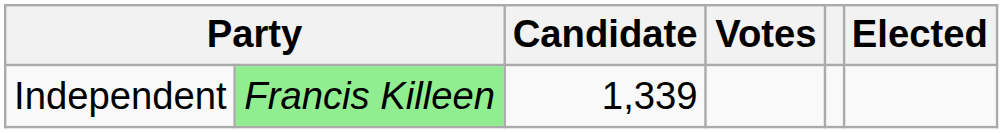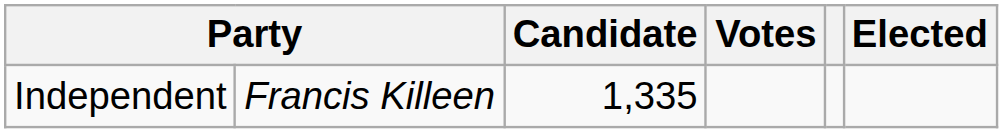Independent | column 2: lightgreen background -> no background
Independent | Candidate: 1,339 -> 1,335
